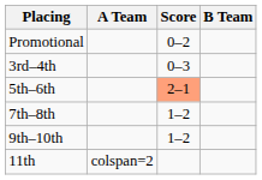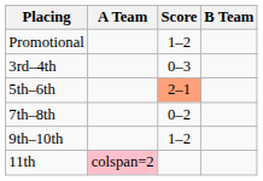Promotional | Score: 0–2 -> 1–2
7th–8th | Score: 1–2 -> 0–2
11th | A Team: no background -> pink background
